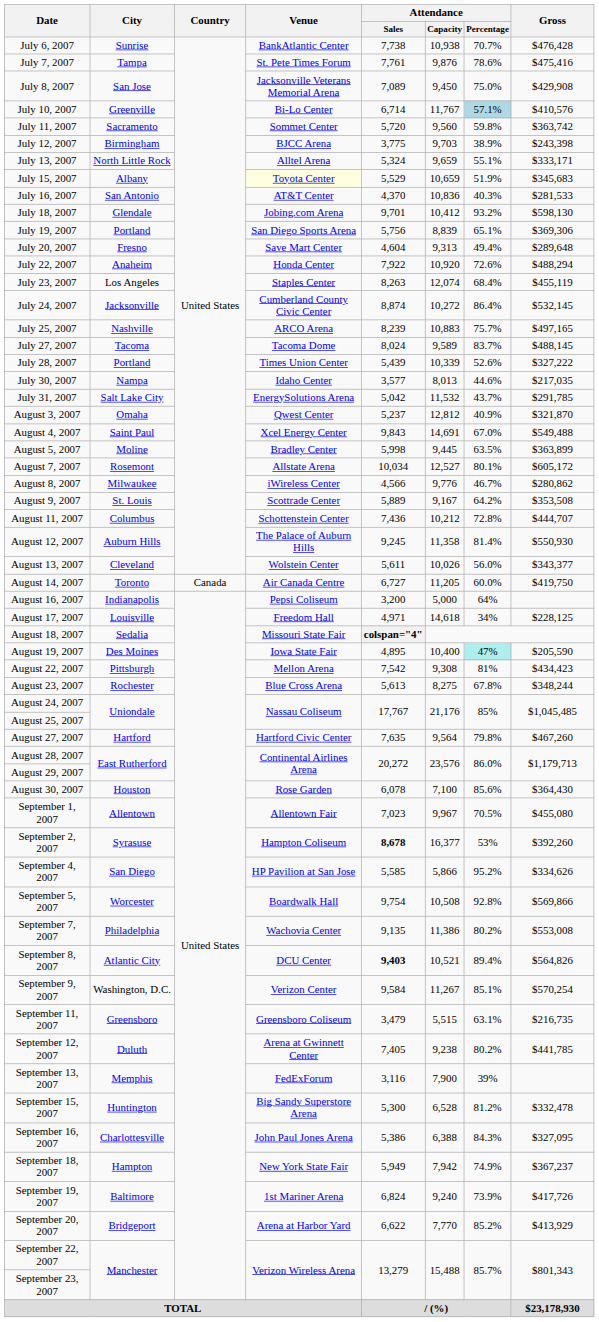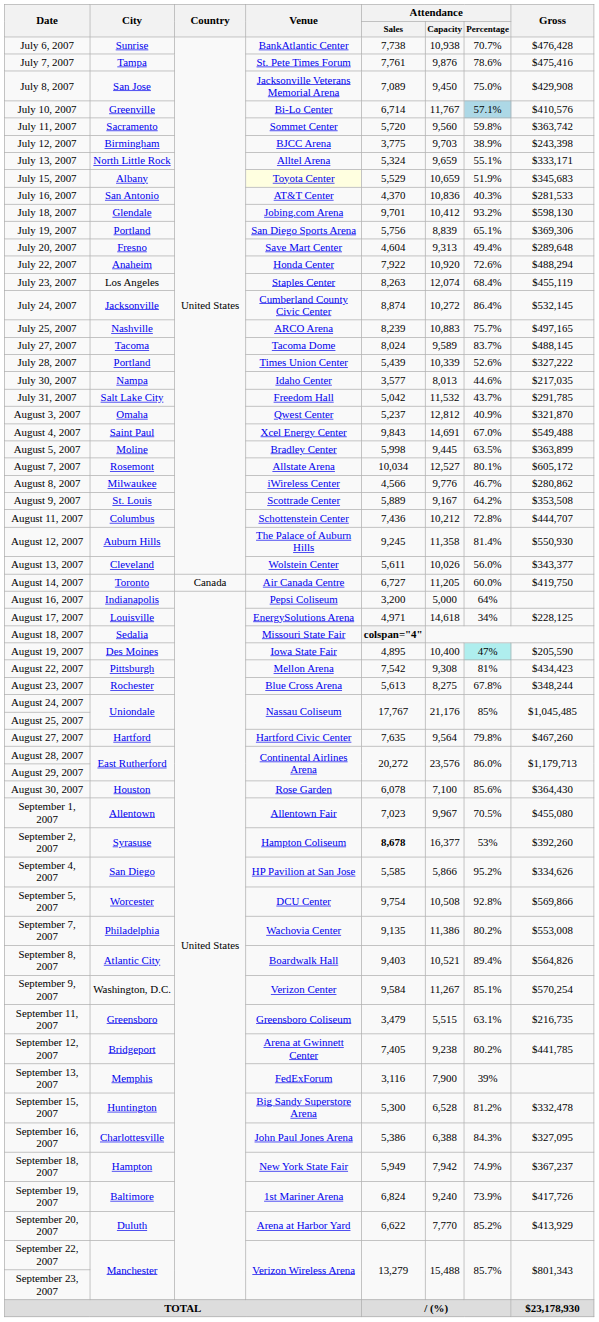July 31, 2007 | Venue: EnergySolutions Arena -> Freedom Hall
August 17, 2007 | Venue: Freedom Hall -> EnergySolutions Arena
September 5, 2007 | Venue: Boardwalk Hall -> DCU Center
September 8, 2007 | Venue: DCU Center -> Boardwalk Hall
September 8, 2007 | Attendance / Sales: bold -> normal
September 12, 2007 | City: Duluth -> Bridgeport
September 20, 2007 | City: Bridgeport -> Duluth
